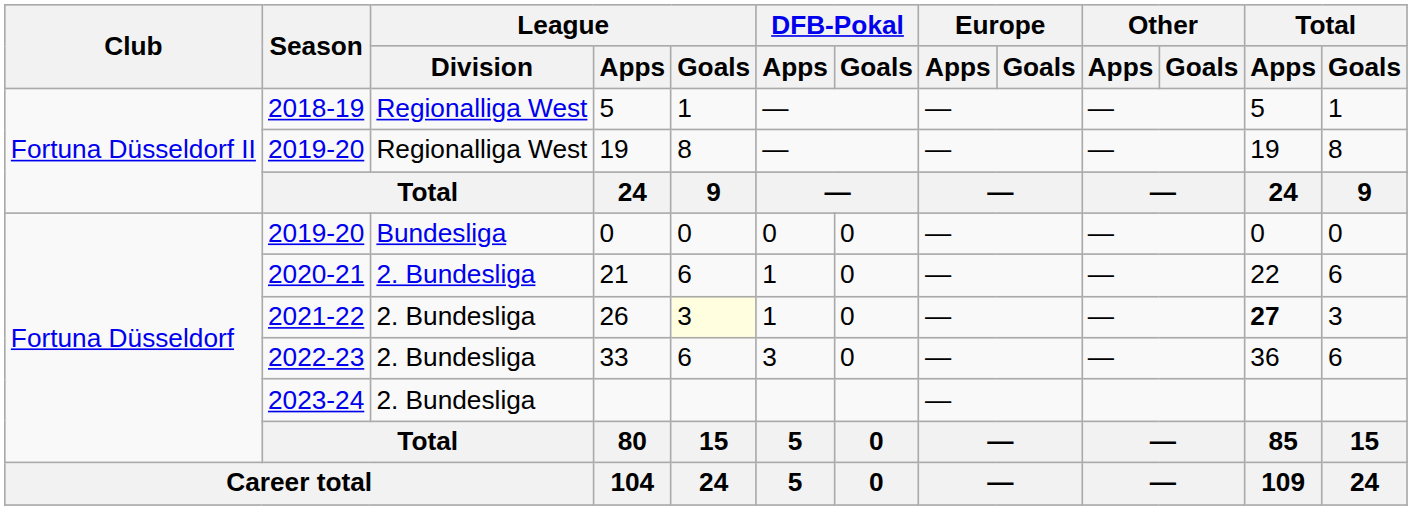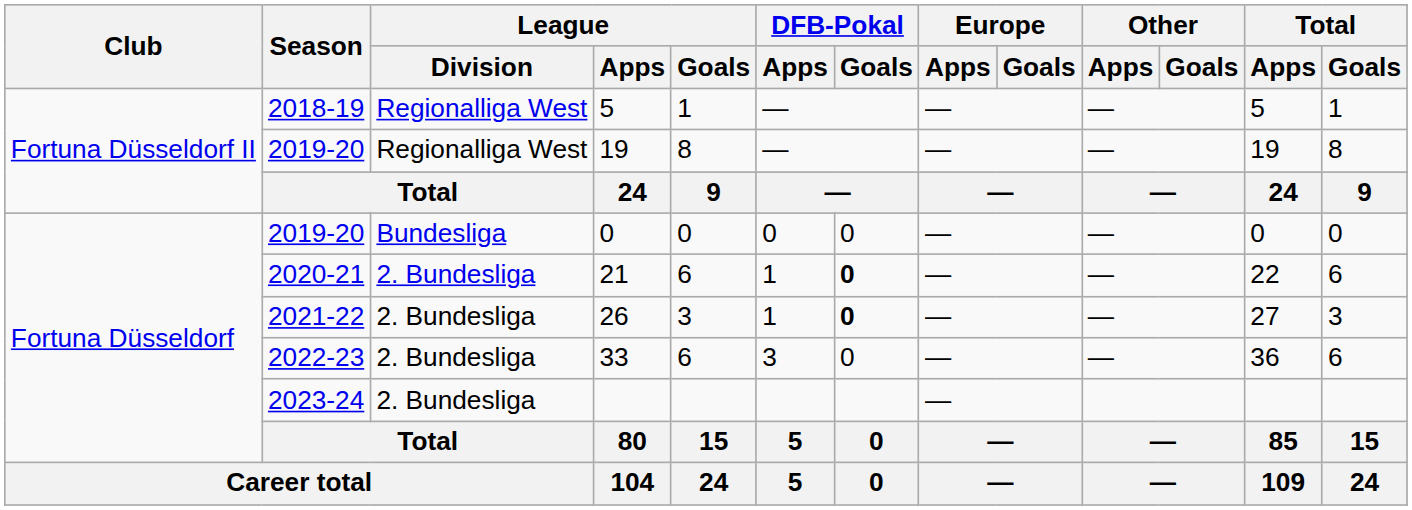21 | DFB-Pokal / Goals: normal -> bold
26 | League / Goals: lightyellow background -> no background
26 | DFB-Pokal / Goals: normal -> bold
26 | Total / Apps: bold -> normal
